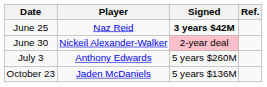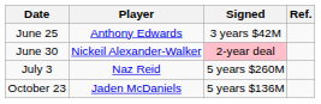June 25 | Player: Naz Reid -> Anthony Edwards
June 25 | Signed: bold -> normal
July 3 | Player: Anthony Edwards -> Naz Reid
